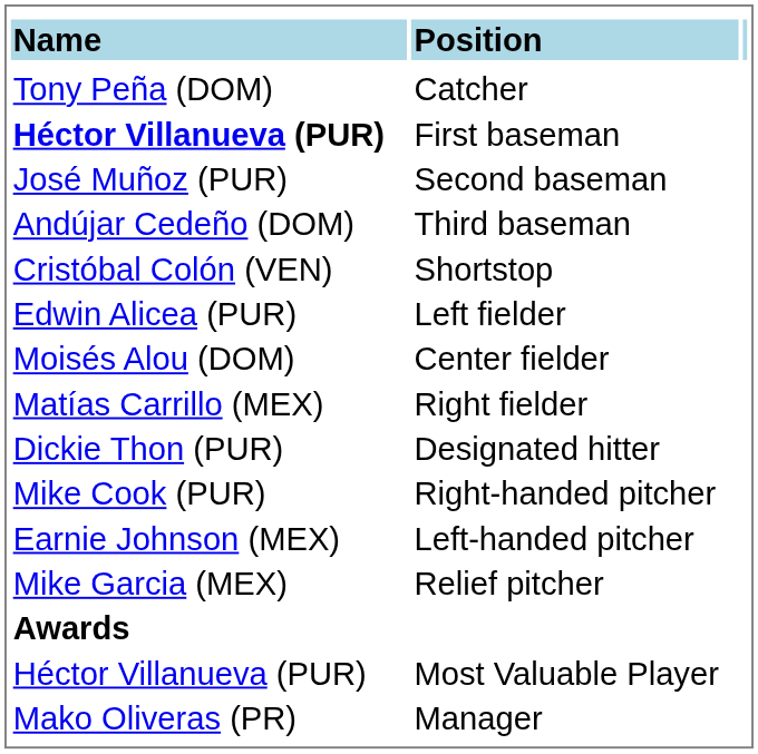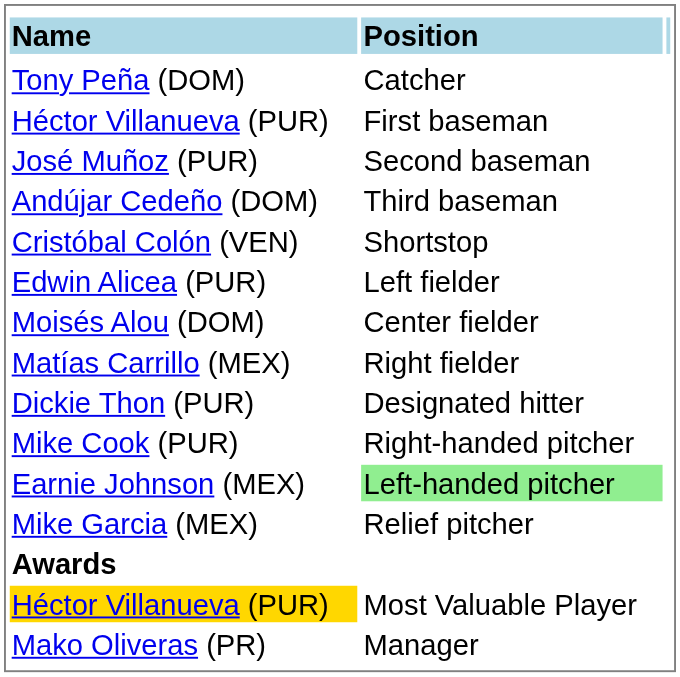First baseman | column 1: bold -> normal
Left-handed pitcher | column 2: no background -> lightgreen background
Most Valuable Player | column 1: no background -> gold background
